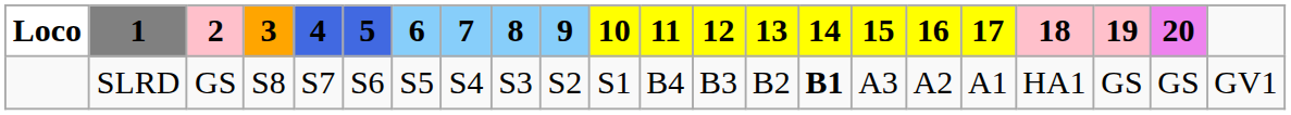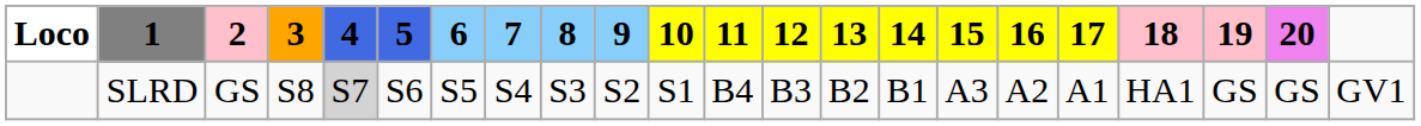SLRD | 4: no background -> lightgrey background
SLRD | 14: bold -> normal
